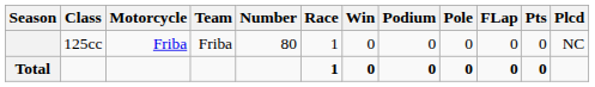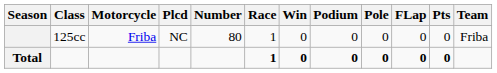columns swapped: Team <-> Plcd
